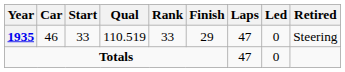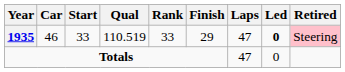1935 | Led: normal -> bold
1935 | Retired: no background -> pink background
